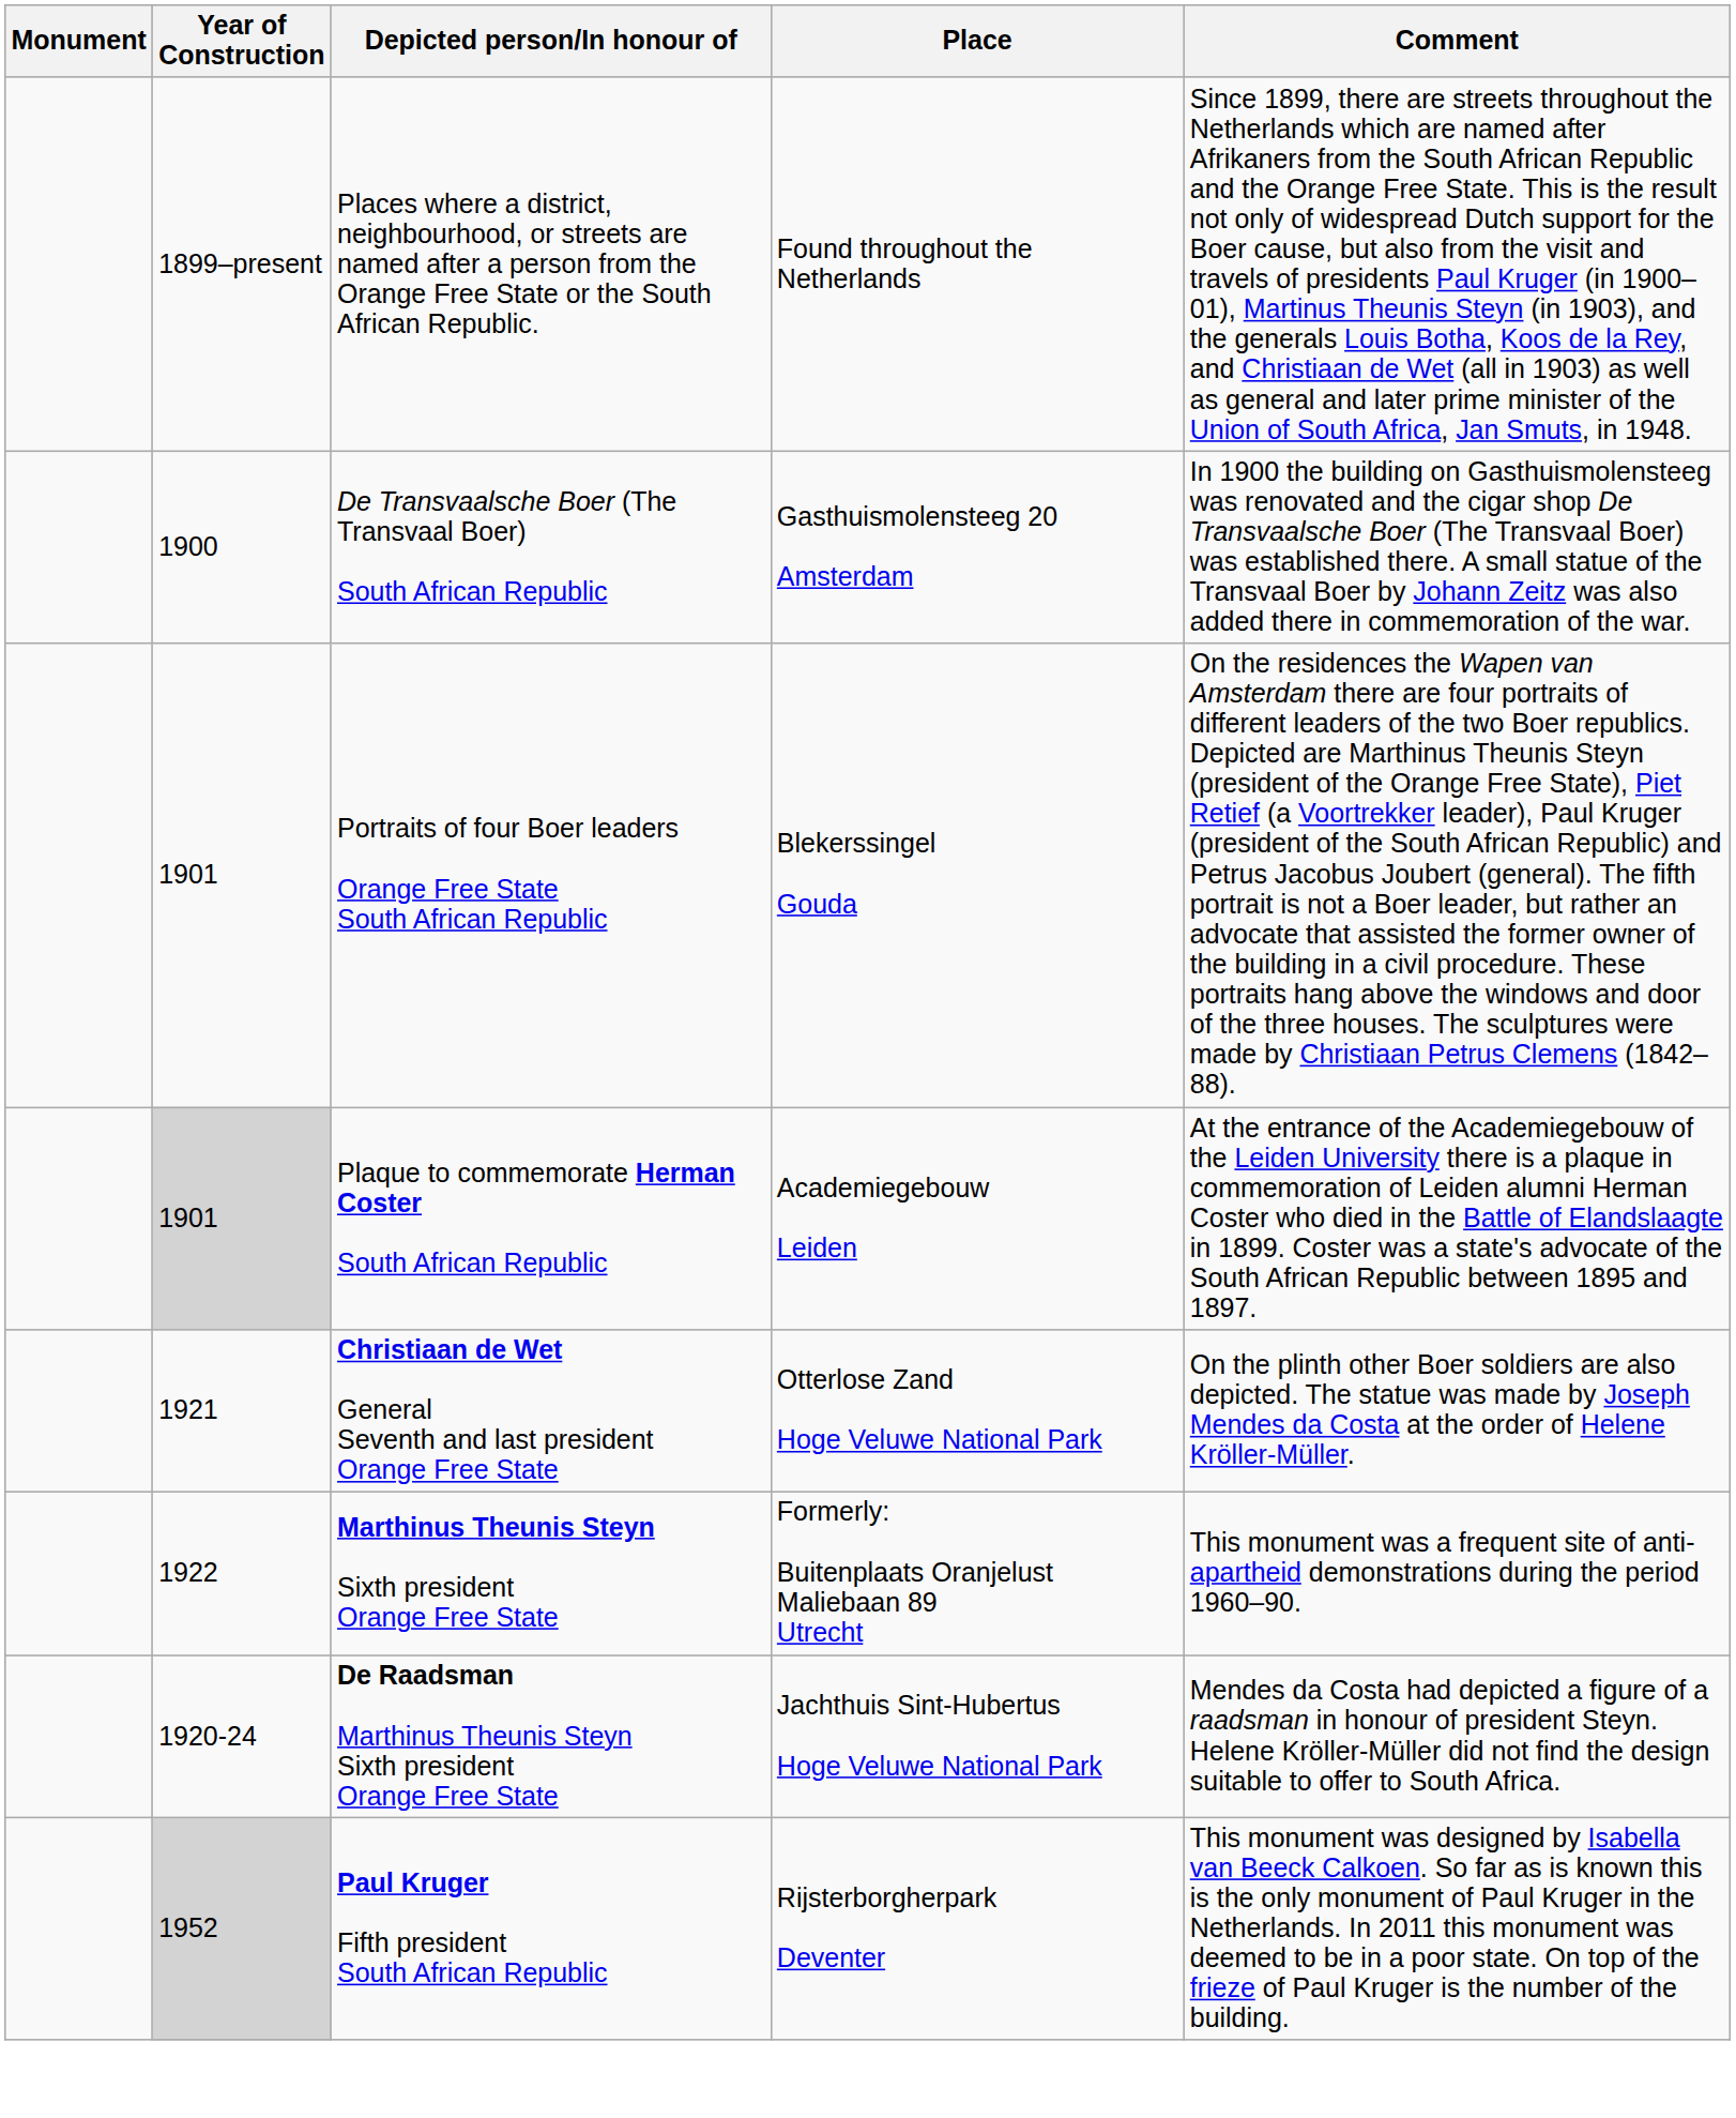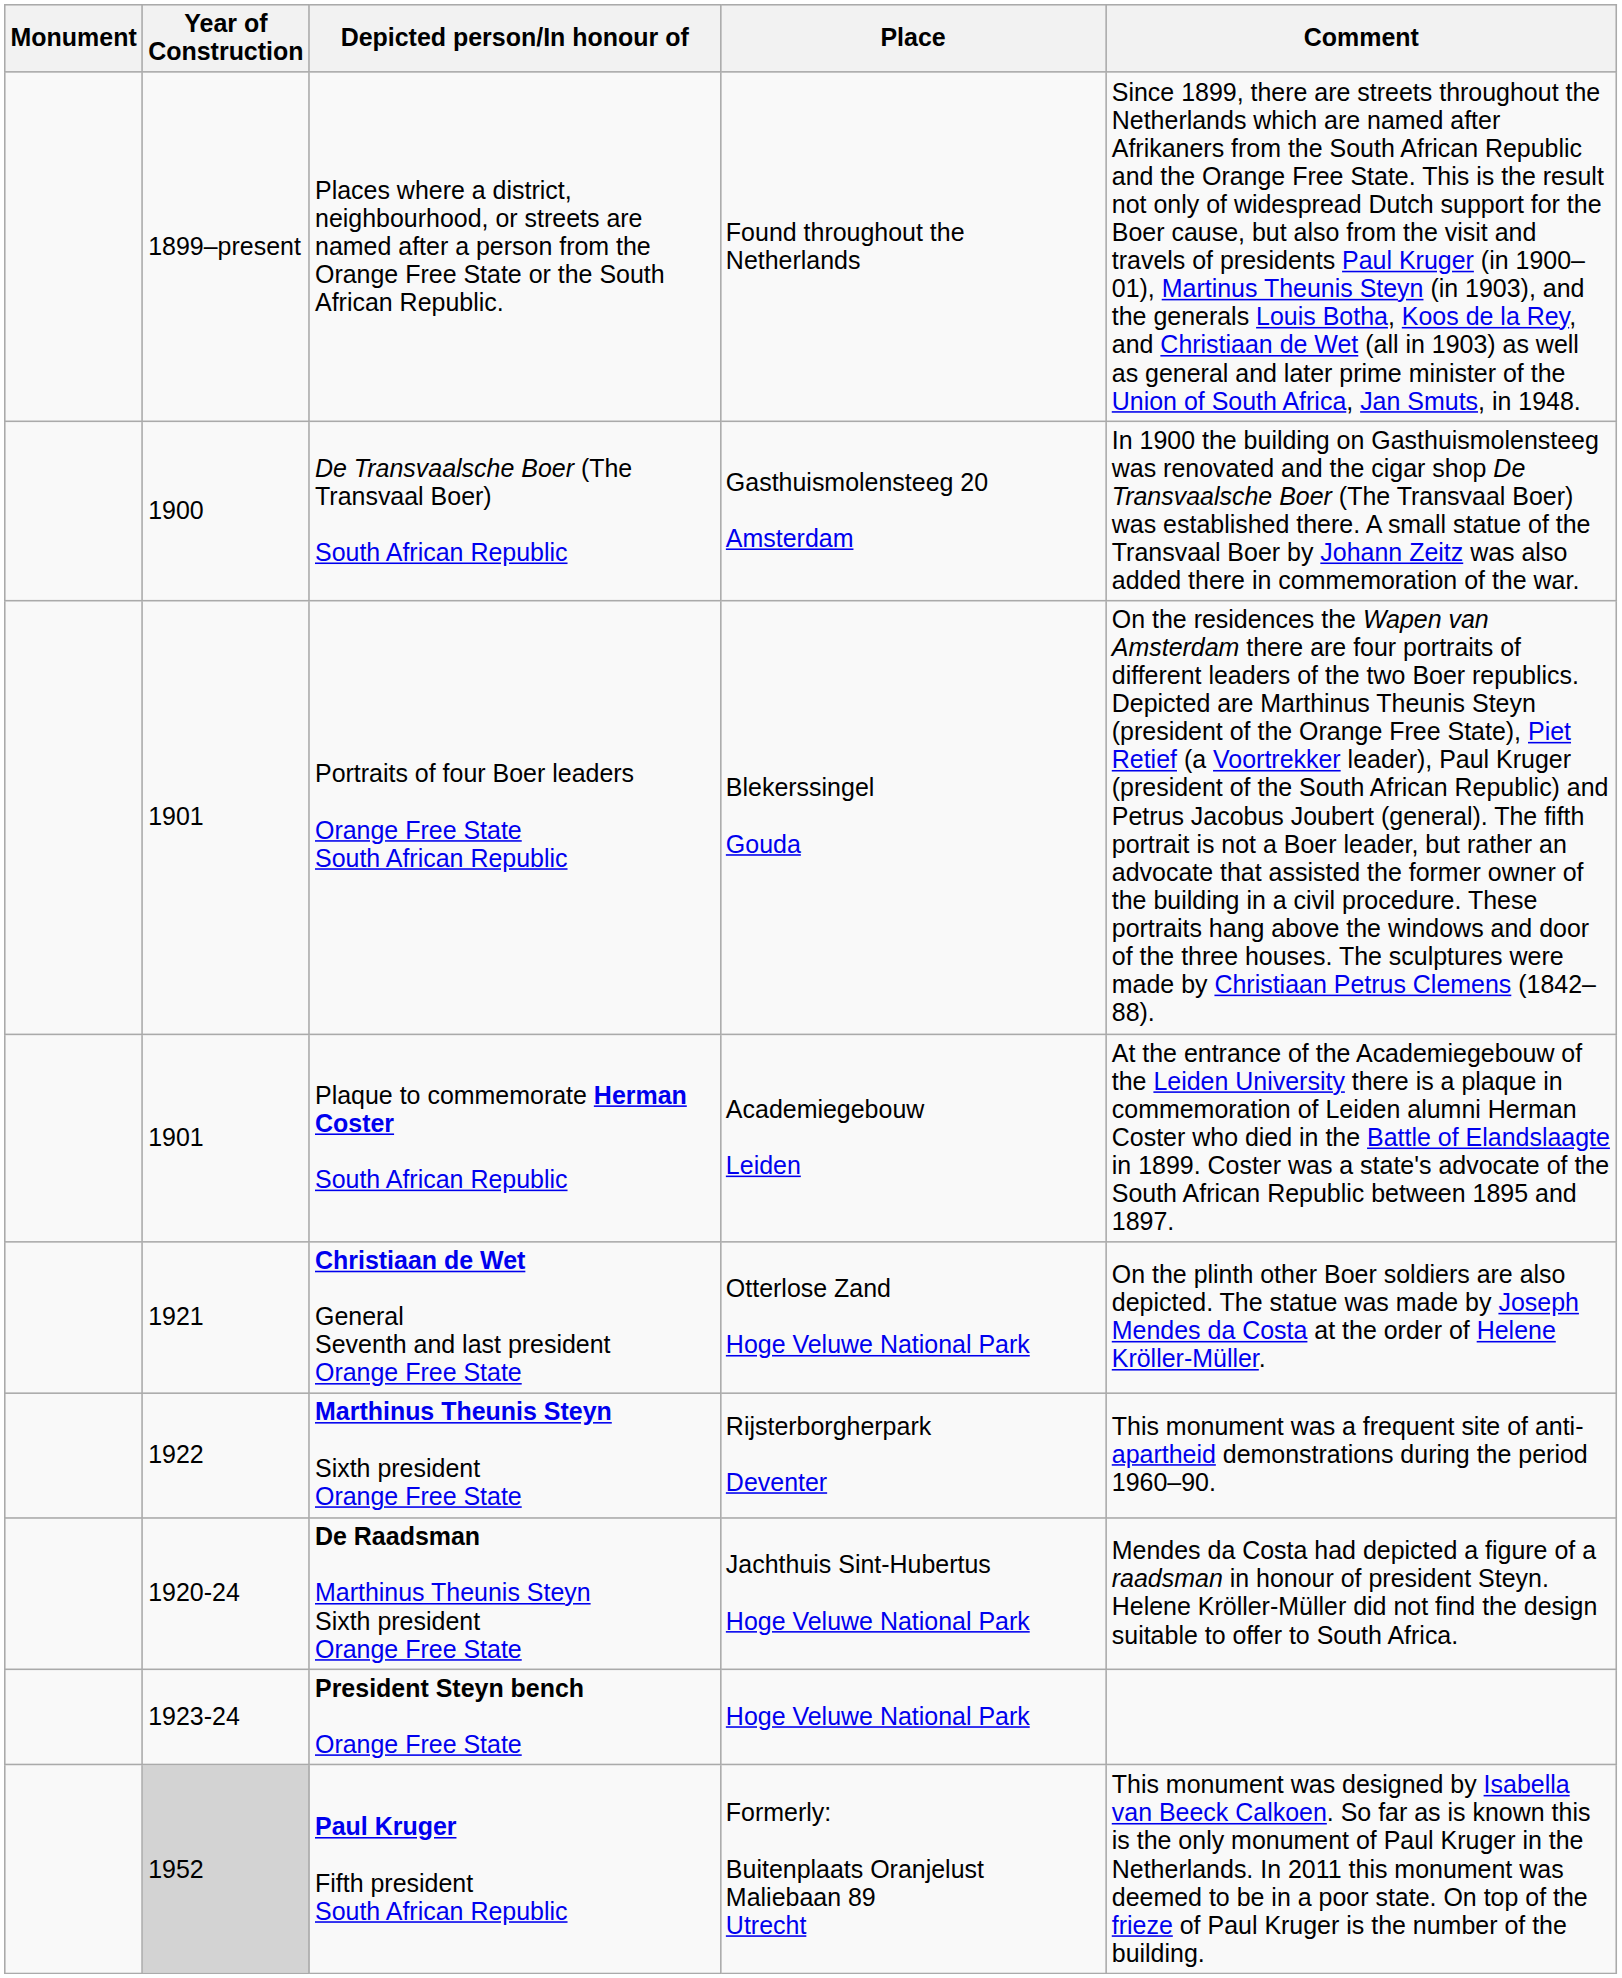Plaque to commemorate Herman Coster South African Republic | Year of Construction: lightgrey background -> no background
Marthinus Theunis Steyn Sixth president Orange Free State | Place: Formerly: Buitenplaats Oranjelust Maliebaan 89 Utrecht -> Rijsterborgherpark Deventer
+ row: 1923-24 | President Steyn bench Orange Free State | Hoge Veluwe National Park
Paul Kruger Fifth president South African Republic | Place: Rijsterborgherpark Deventer -> Formerly: Buitenplaats Oranjelust Maliebaan 89 Utrecht
